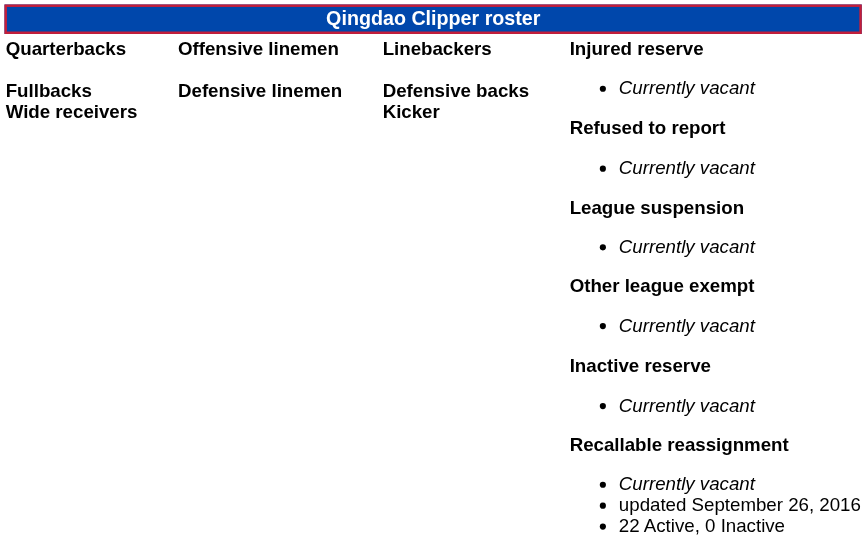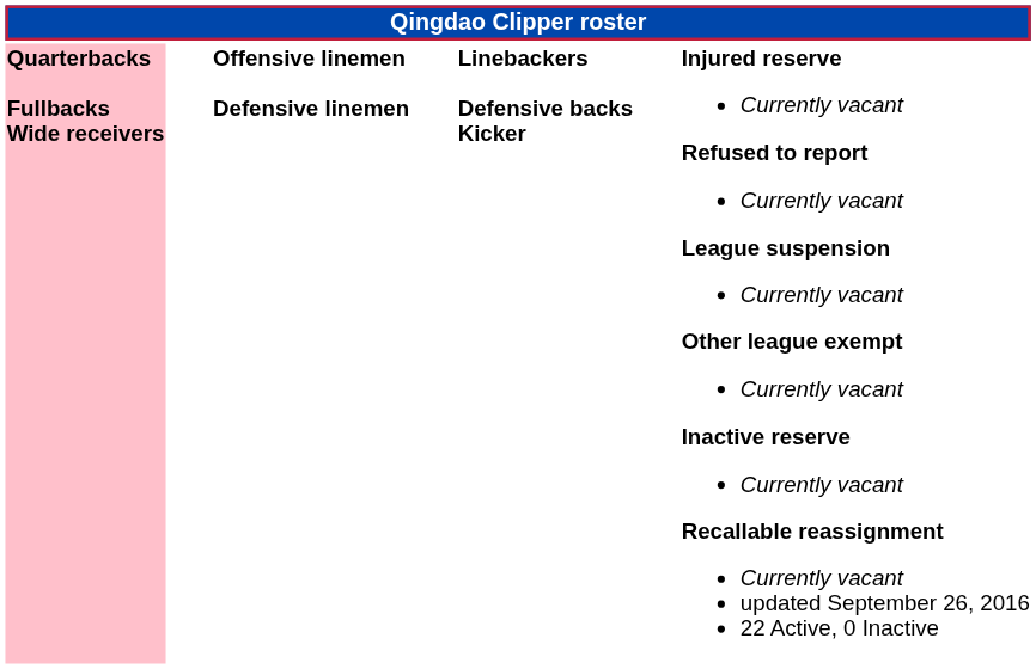Quarterbacks Fullbacks Wide receivers | column 1: no background -> pink background
